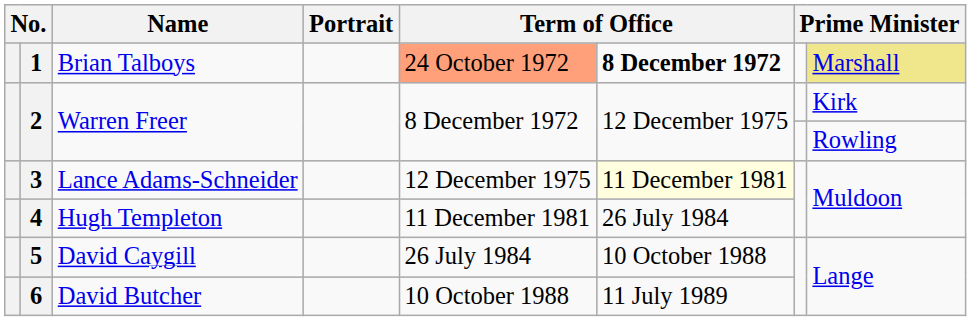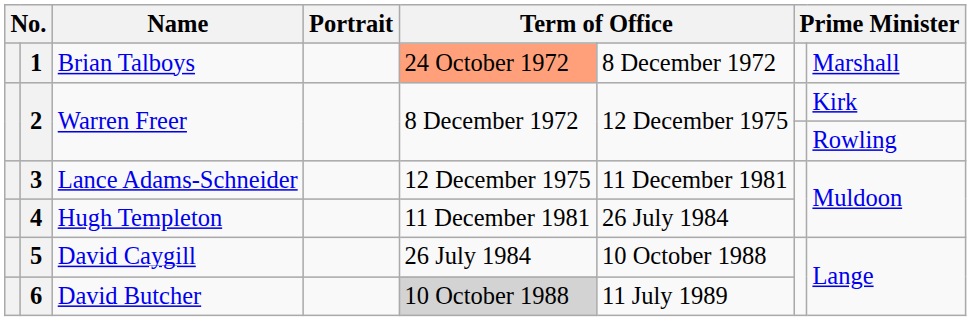1 | column 6: bold -> normal
1 | column 8: khaki background -> no background
3 | column 6: lightyellow background -> no background
6 | column 5: no background -> lightgrey background
